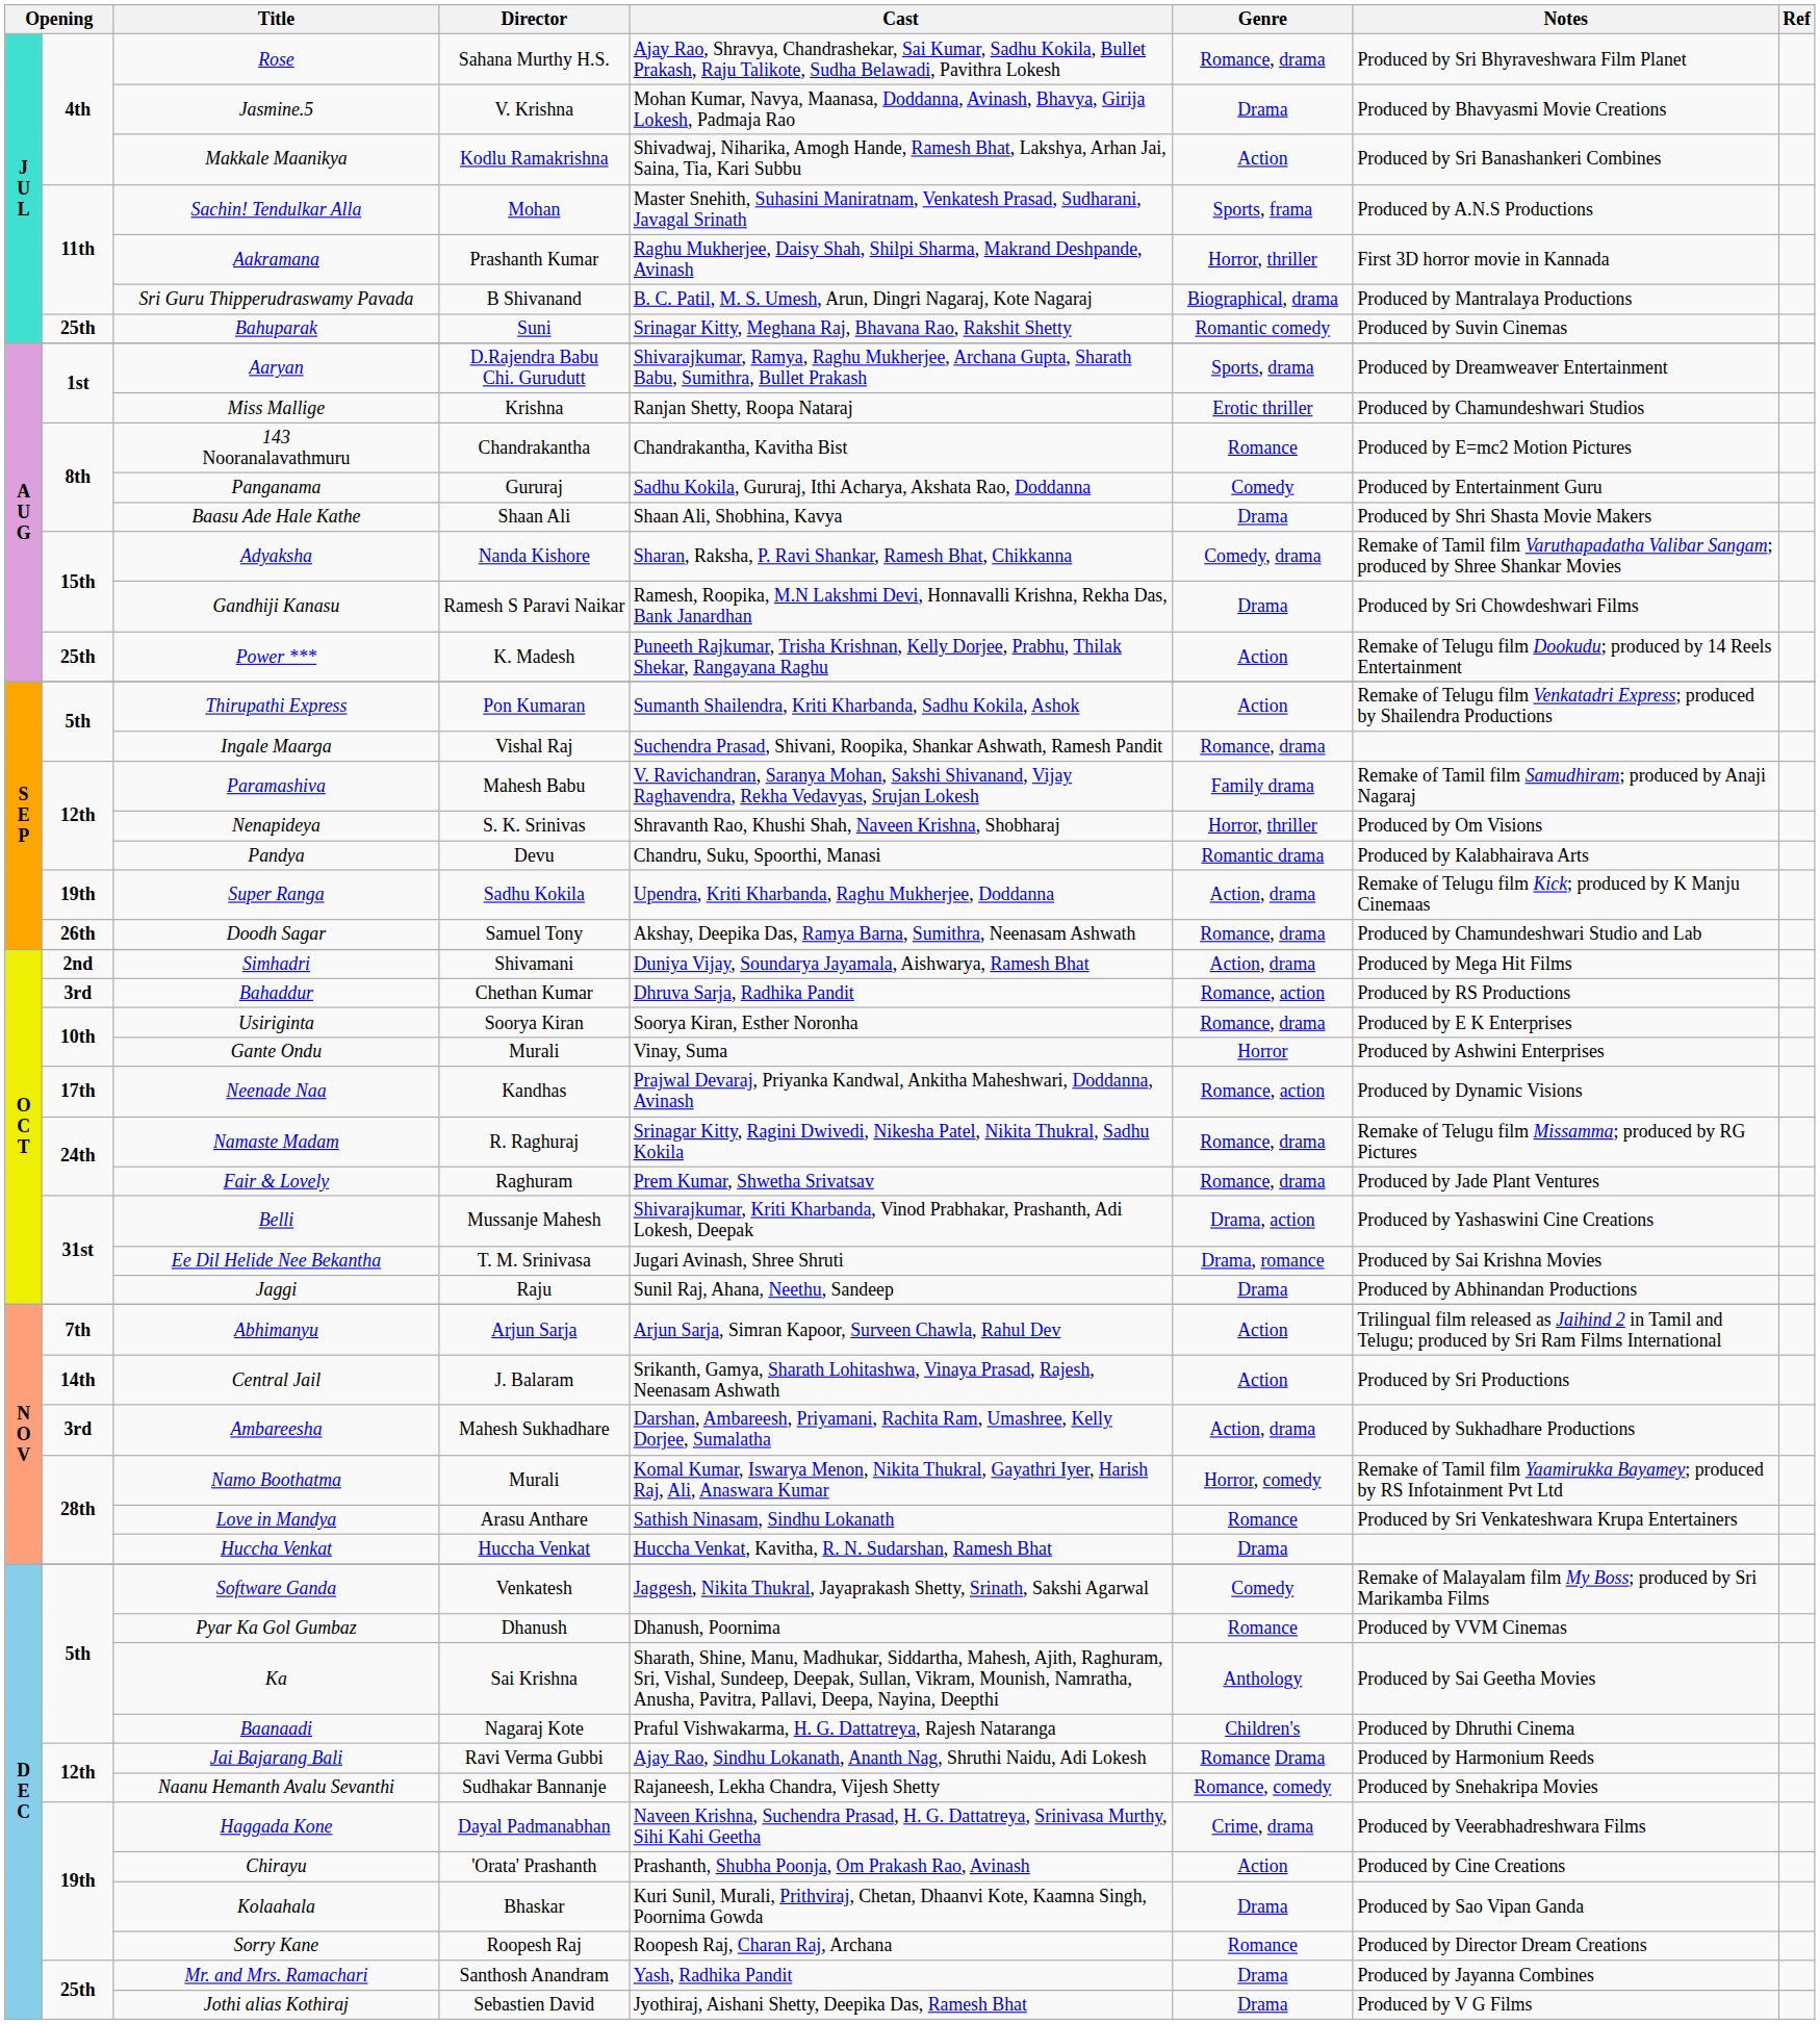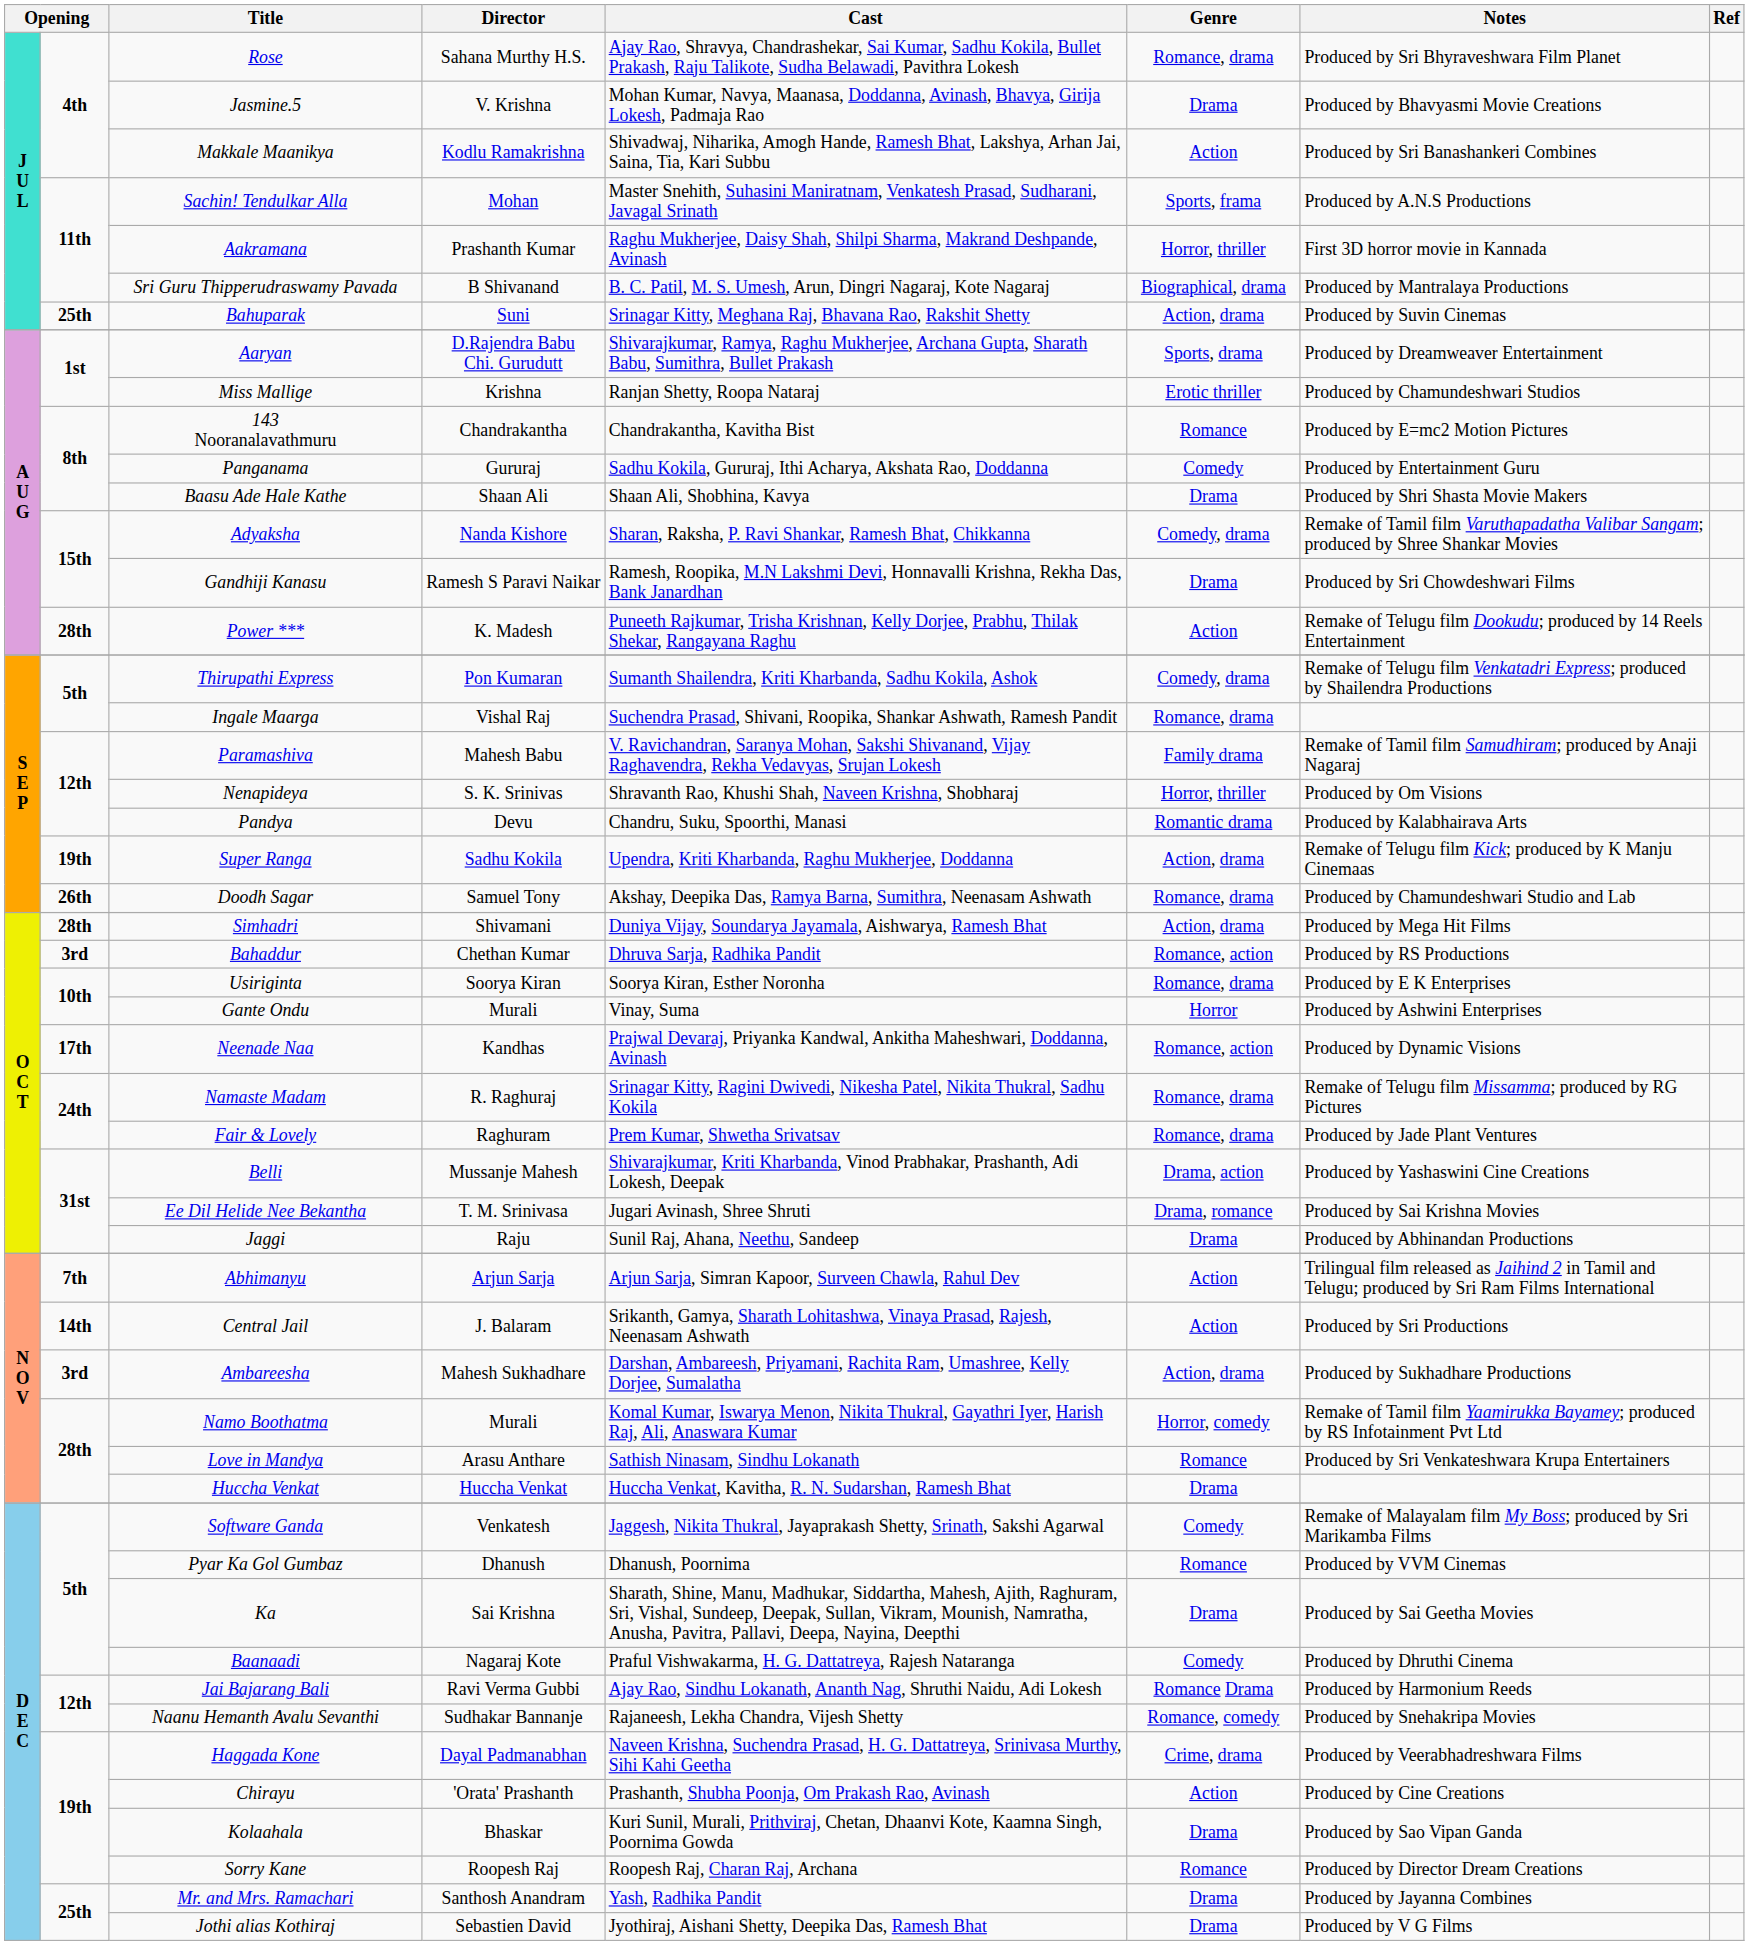Bahuparak | Genre: Romantic comedy -> Action, drama
Power *** | column 2: 25th -> 28th
Thirupathi Express | Genre: Action -> Comedy, drama
Simhadri | column 2: 2nd -> 28th
Ka | Genre: Anthology -> Drama
Baanaadi | Genre: Children's -> Comedy
